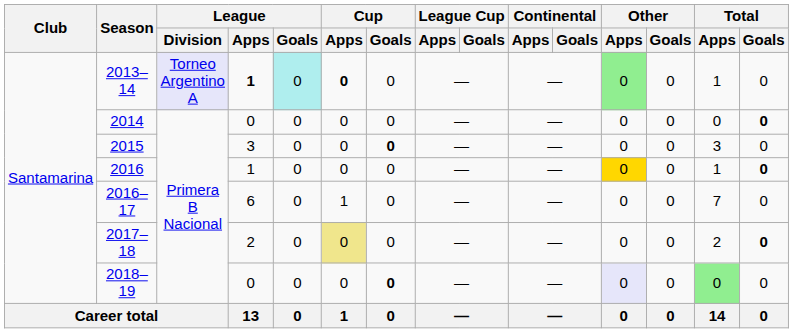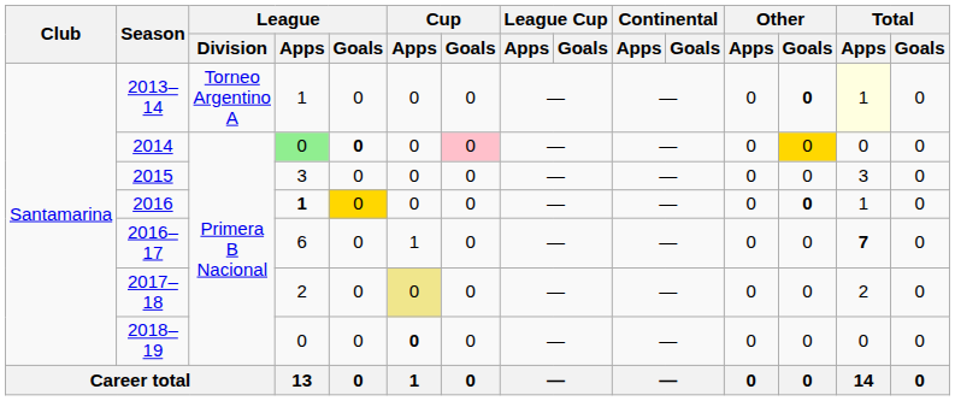2013–14 | League / Division: lavender background -> no background
2013–14 | League / Apps: bold -> normal
2013–14 | League / Goals: paleturquoise background -> no background
2013–14 | Cup / Apps: bold -> normal
2013–14 | Other / Apps: lightgreen background -> no background
2013–14 | Other / Goals: normal -> bold
2013–14 | Total / Apps: no background -> lightyellow background
2014 | League / Apps: no background -> lightgreen background
2014 | League / Goals: normal -> bold
2014 | Cup / Goals: no background -> pink background
2014 | Other / Goals: no background -> gold background
2014 | Total / Goals: bold -> normal
2015 | Cup / Goals: bold -> normal
2016 | League / Apps: normal -> bold
2016 | League / Goals: no background -> gold background
2016 | Other / Apps: gold background -> no background
2016 | Other / Goals: normal -> bold
2016 | Total / Goals: bold -> normal
2016–17 | Total / Apps: normal -> bold
2017–18 | Total / Goals: bold -> normal
2018–19 | Cup / Apps: normal -> bold
2018–19 | Cup / Goals: bold -> normal
2018–19 | Other / Apps: lavender background -> no background
2018–19 | Total / Apps: lightgreen background -> no background
